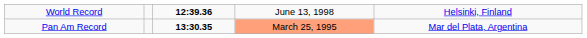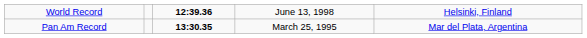Pan Am Record | column 4: lightsalmon background -> no background
